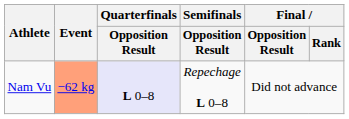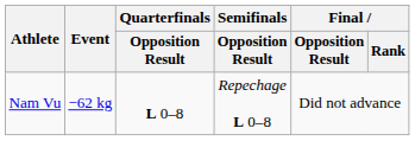Nam Vu | Event: lightsalmon background -> no background
Nam Vu | Quarterfinals / Opposition Result: lavender background -> no background
